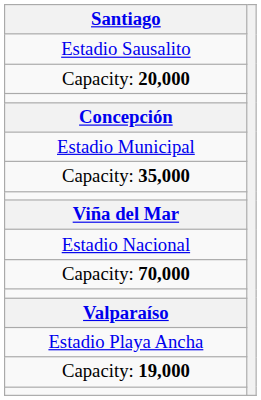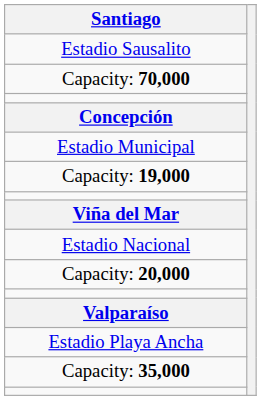row 3 | Santiago: Capacity: 20,000 -> Capacity: 70,000
row 7 | Santiago: Capacity: 35,000 -> Capacity: 19,000
row 11 | Santiago: Capacity: 70,000 -> Capacity: 20,000
row 15 | Santiago: Capacity: 19,000 -> Capacity: 35,000
